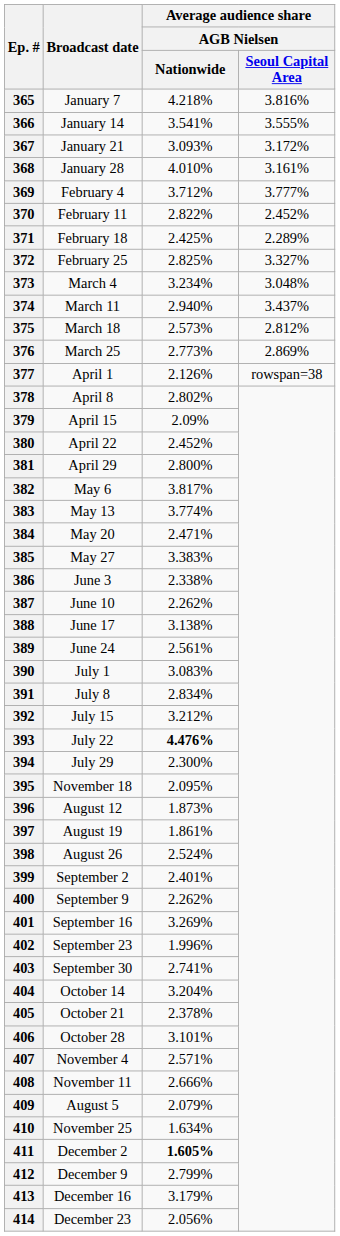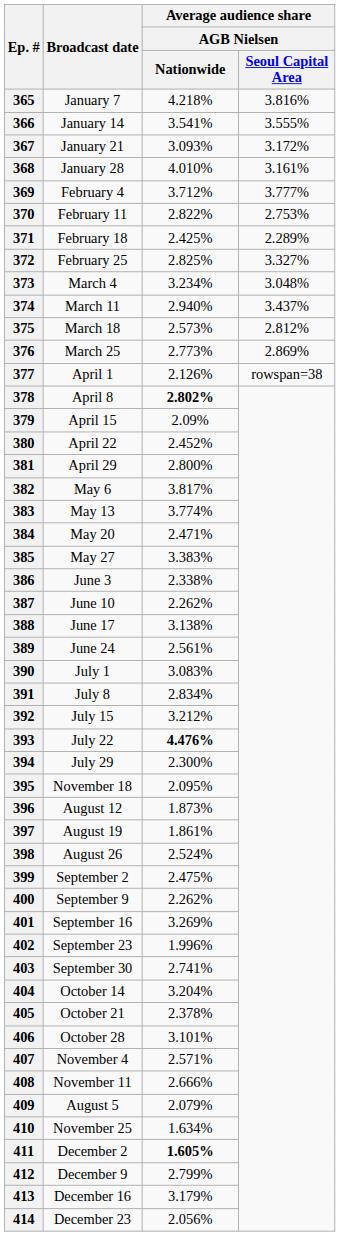370 | Average audience share / AGB Nielsen / Seoul Capital Area: 2.452% -> 2.753%
378 | Average audience share / AGB Nielsen / Nationwide: normal -> bold
399 | Average audience share / AGB Nielsen / Nationwide: 2.401% -> 2.475%
